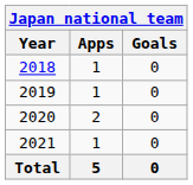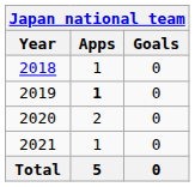2019 | Apps: normal -> bold
